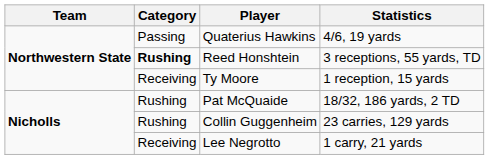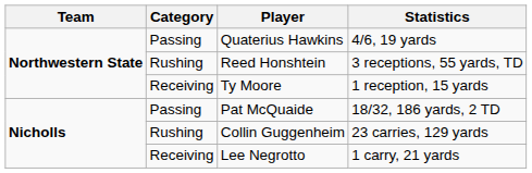Reed Honshtein | Category: bold -> normal
Pat McQuaide | Category: Rushing -> Passing
